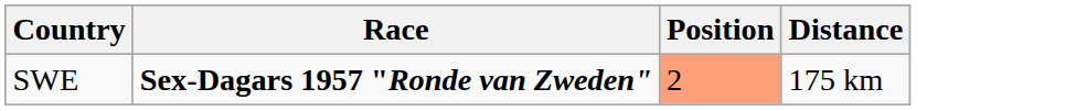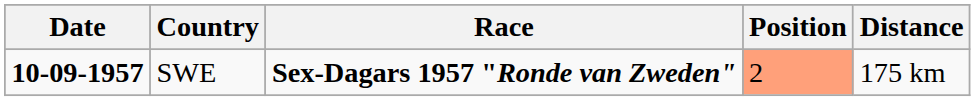+ column: Date | 10-09-1957
